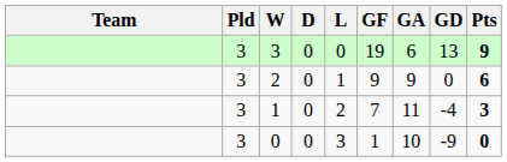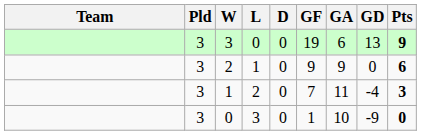columns swapped: D <-> L
